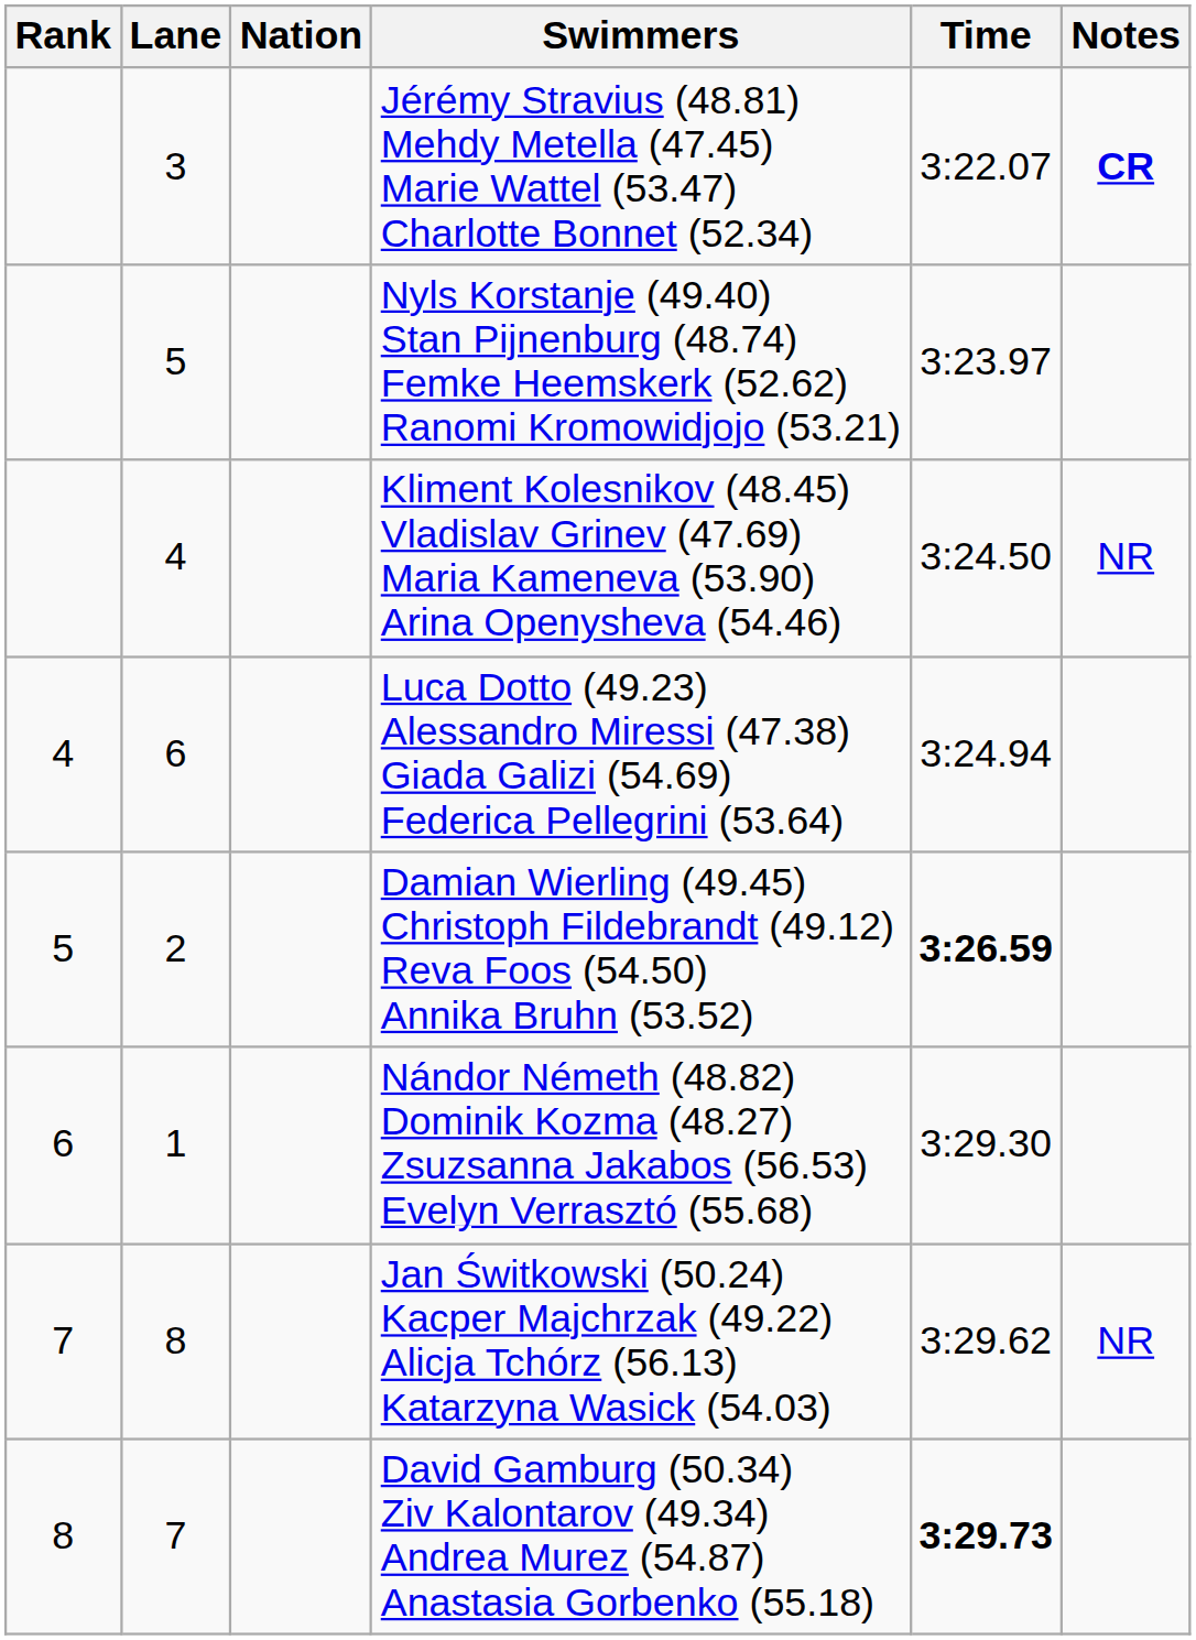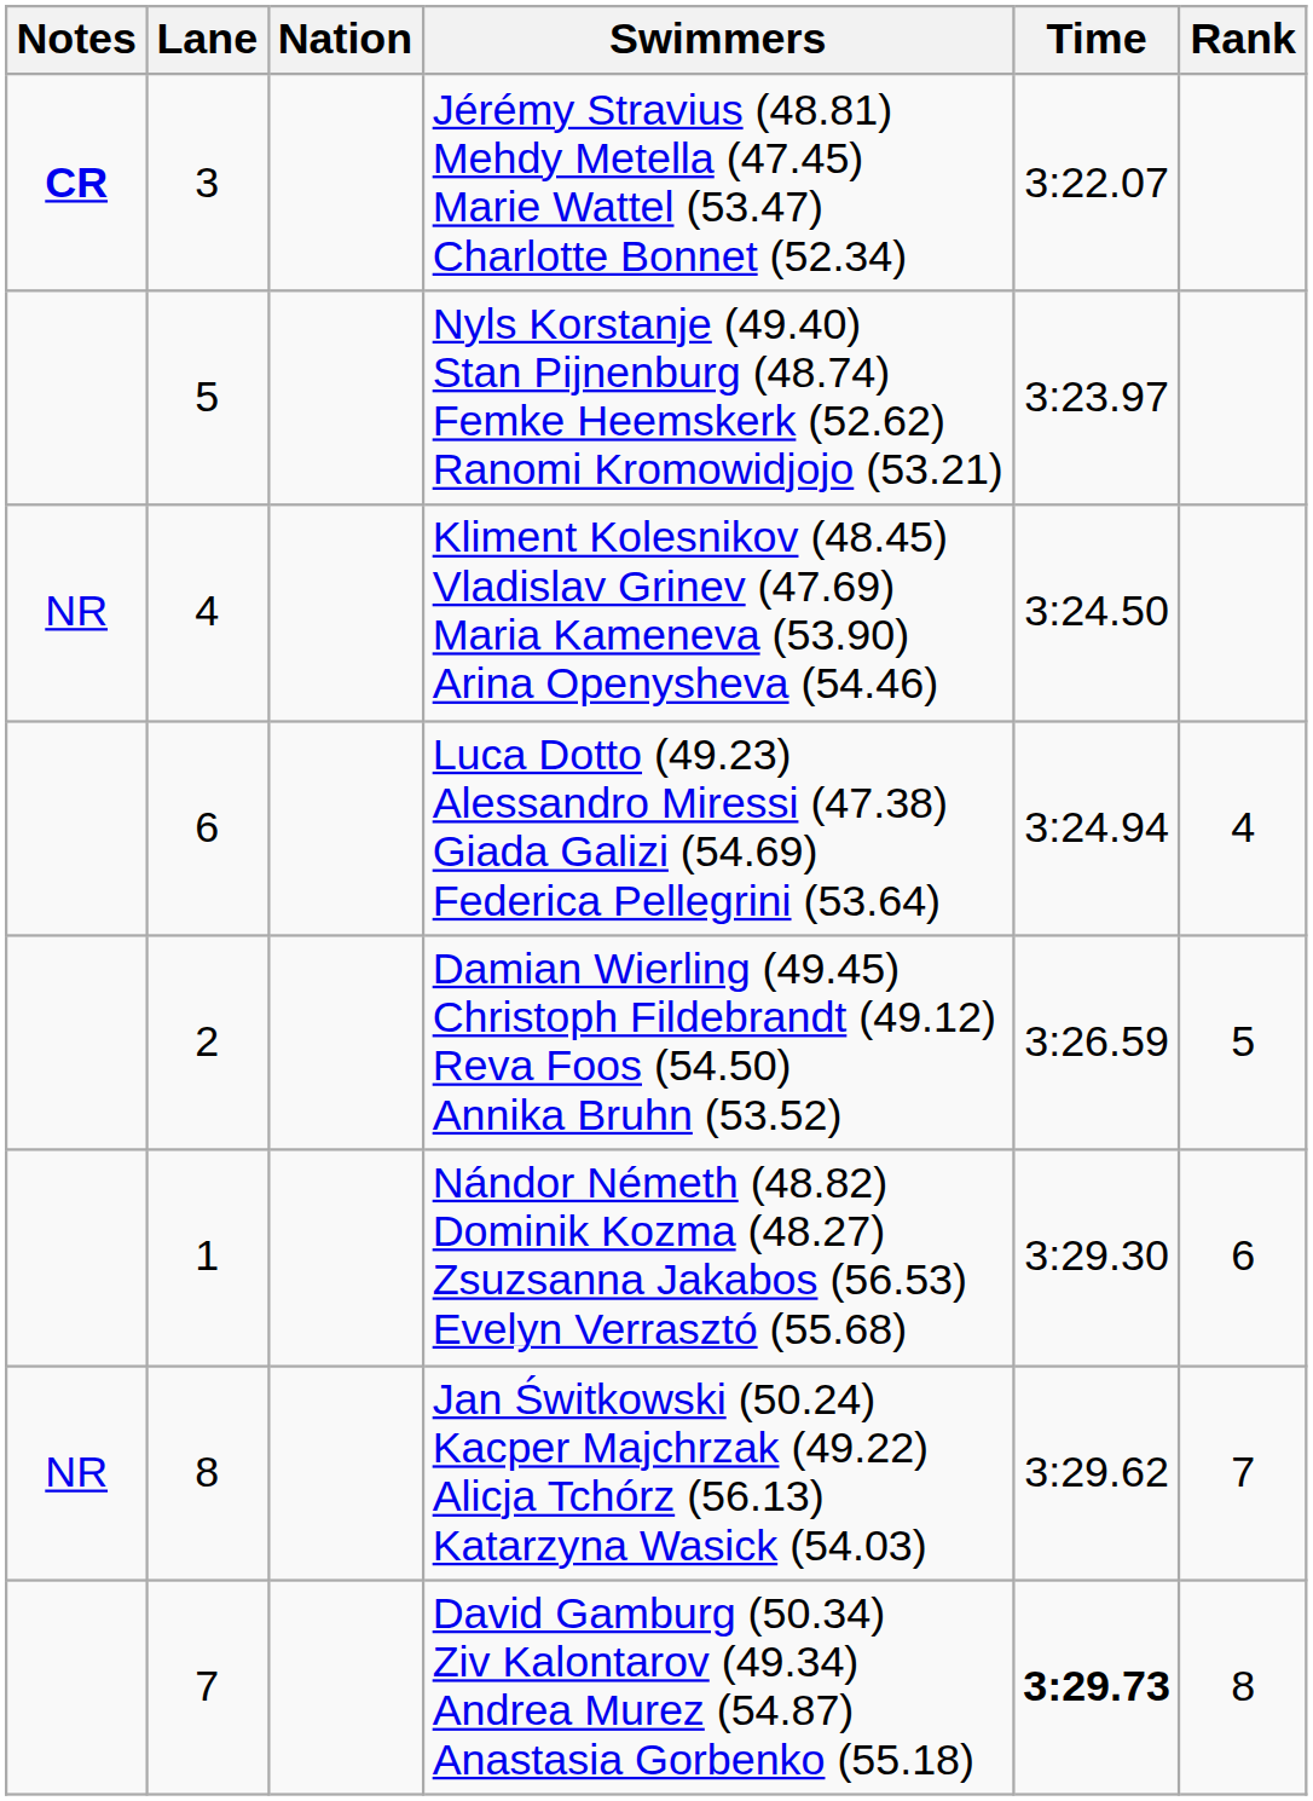columns swapped: Rank <-> Notes
row 6 | Time: bold -> normal
